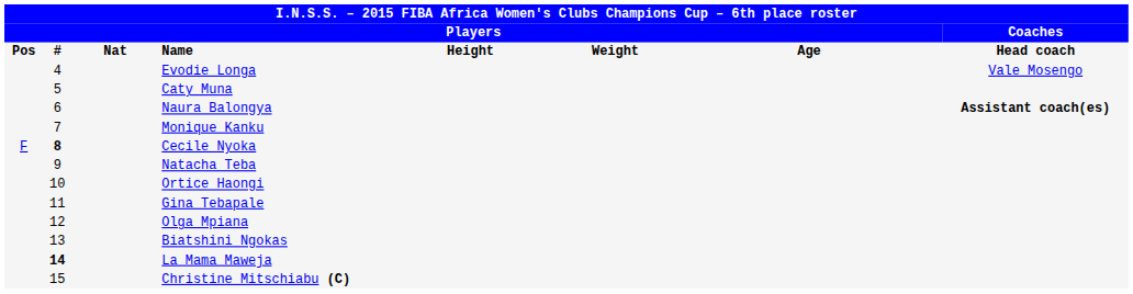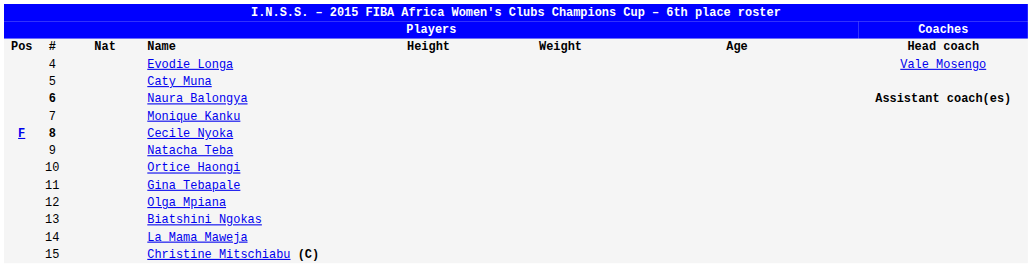Naura Balongya | column 2: normal -> bold
Cecile Nyoka | column 1: normal -> bold
La Mama Maweja | column 2: bold -> normal
